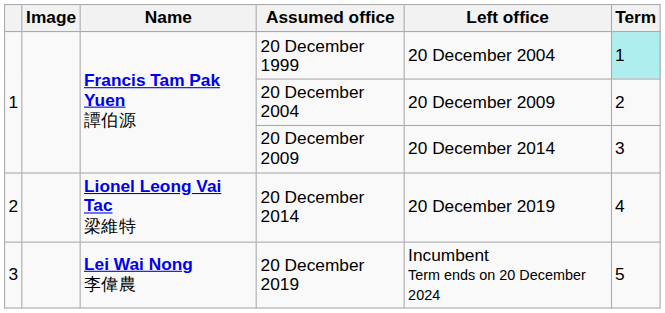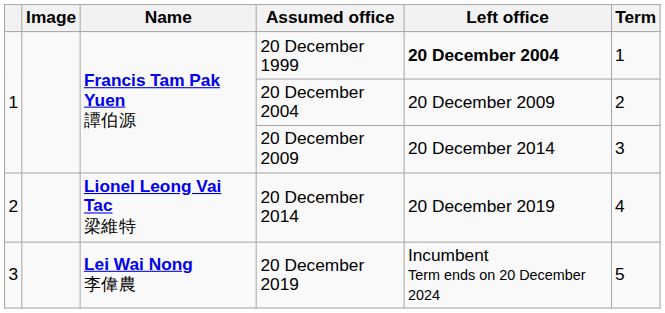20 December 1999 | Left office: normal -> bold
20 December 1999 | Term: paleturquoise background -> no background
